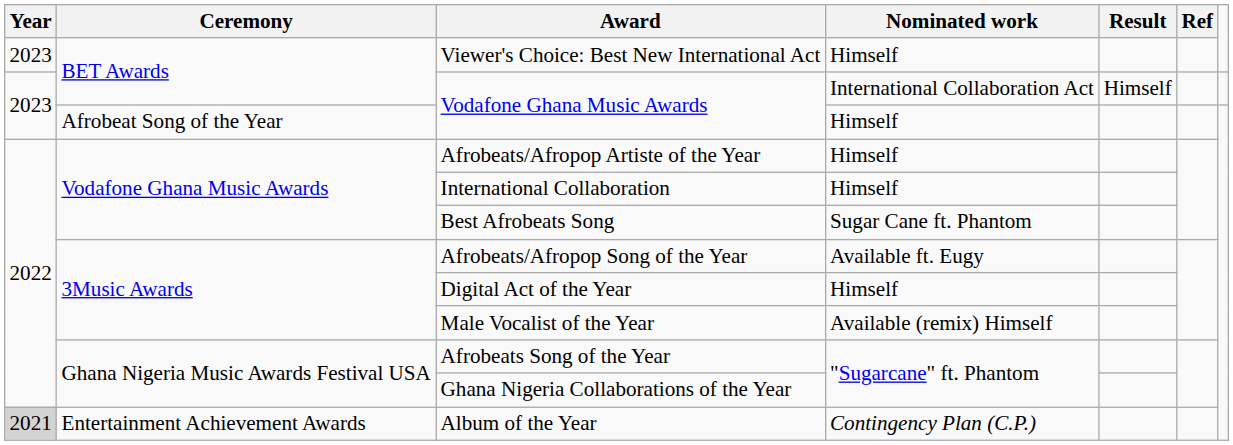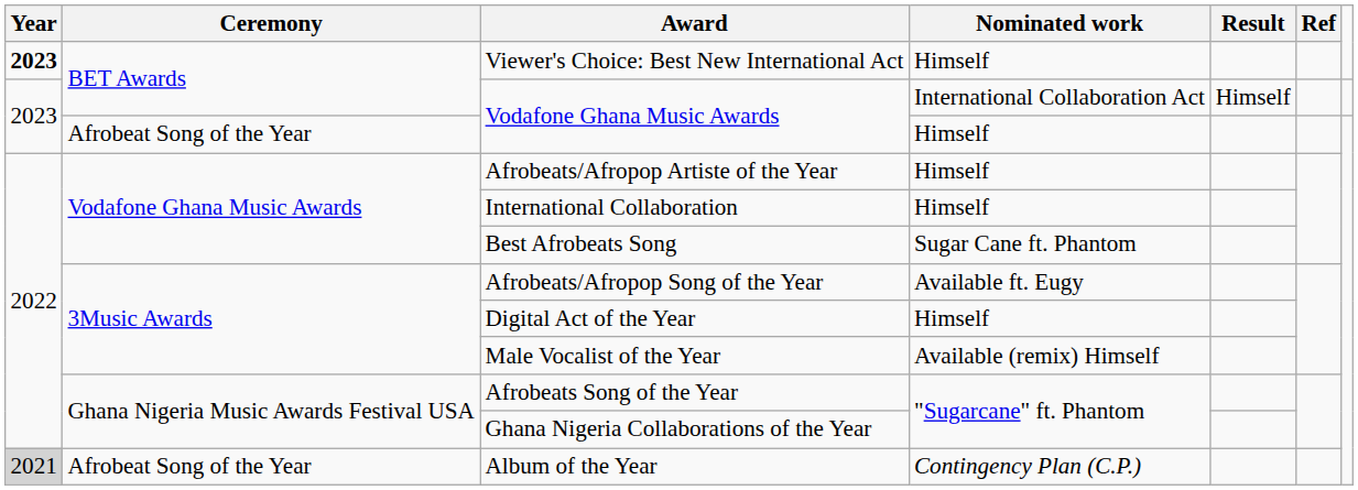Viewer's Choice: Best New International Act | Year: normal -> bold
Album of the Year | Ceremony: Entertainment Achievement Awards -> Afrobeat Song of the Year
